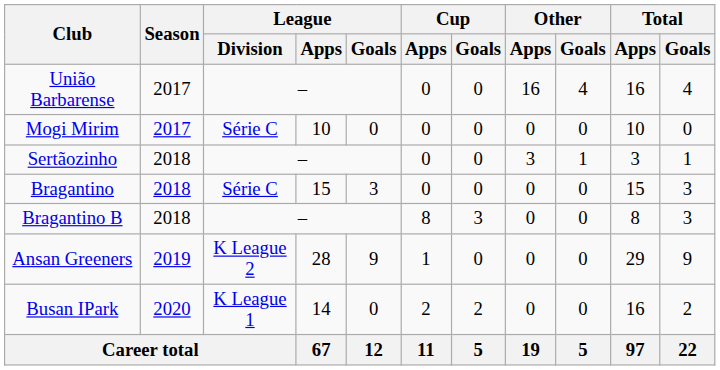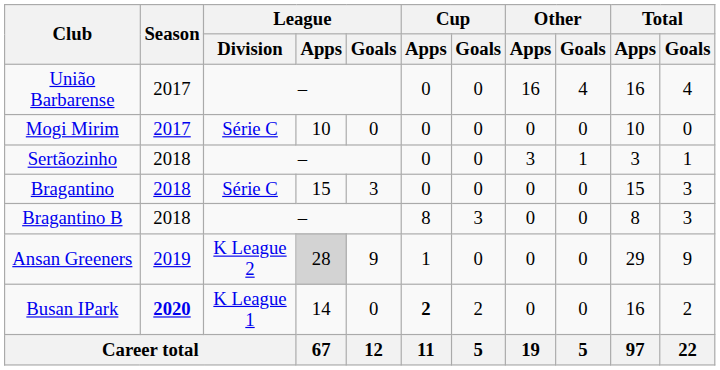Ansan Greeners | League / Apps: no background -> lightgrey background
Busan IPark | Season: normal -> bold
Busan IPark | Cup / Apps: normal -> bold
